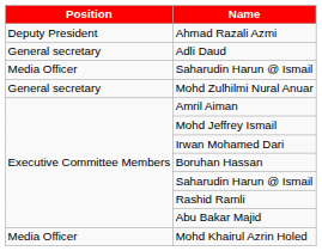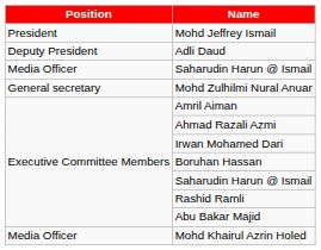row 2 | Position: Deputy President -> President
row 2 | Name: Ahmad Razali Azmi -> Mohd Jeffrey Ismail
row 3 | Position: General secretary -> Deputy President
row 7 | Name: Mohd Jeffrey Ismail -> Ahmad Razali Azmi
